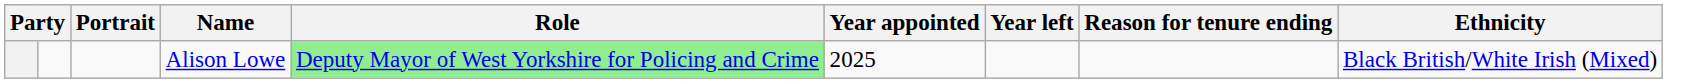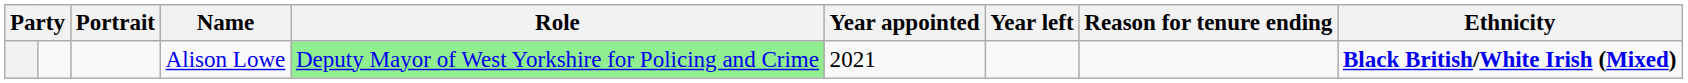Alison Lowe | Year appointed: 2025 -> 2021
Alison Lowe | Ethnicity: normal -> bold
